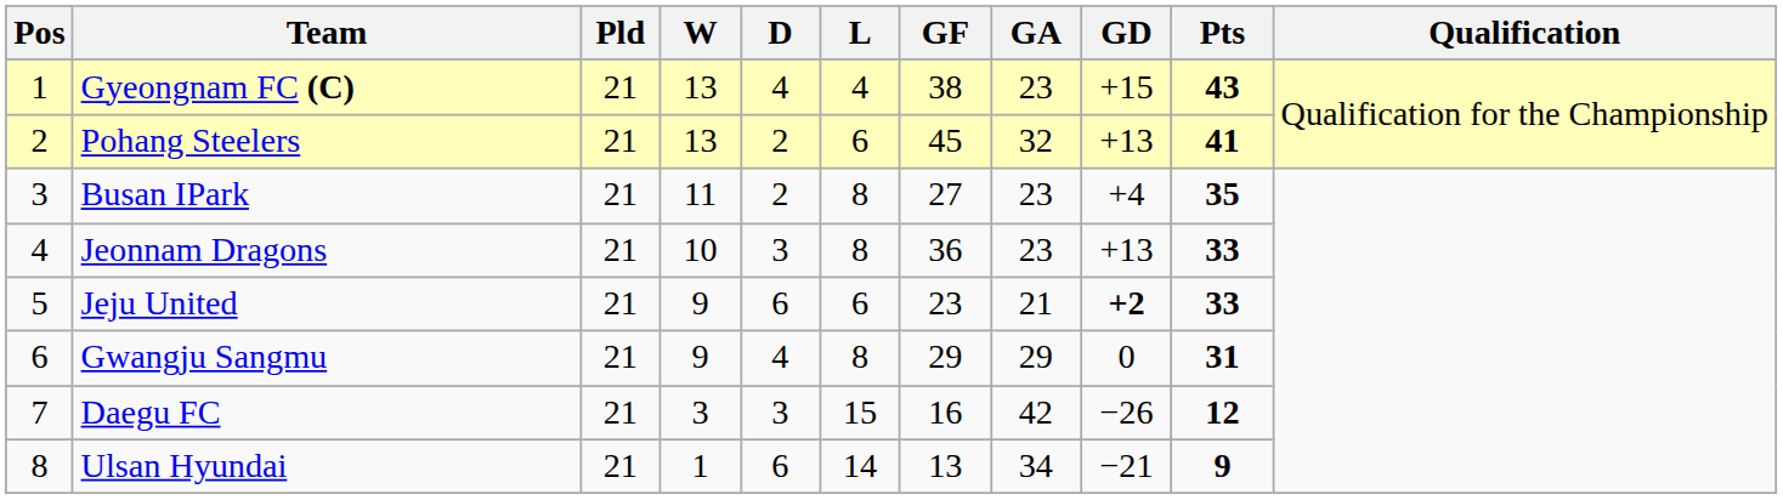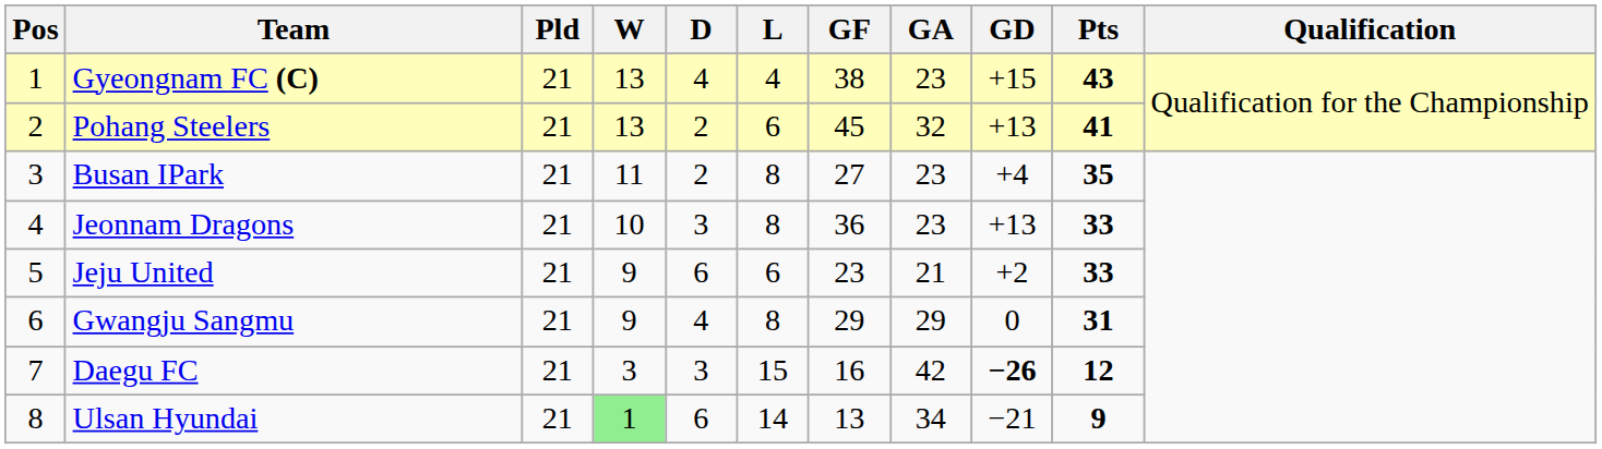Jeju United | GD: bold -> normal
Daegu FC | GD: normal -> bold
Ulsan Hyundai | W: no background -> lightgreen background
